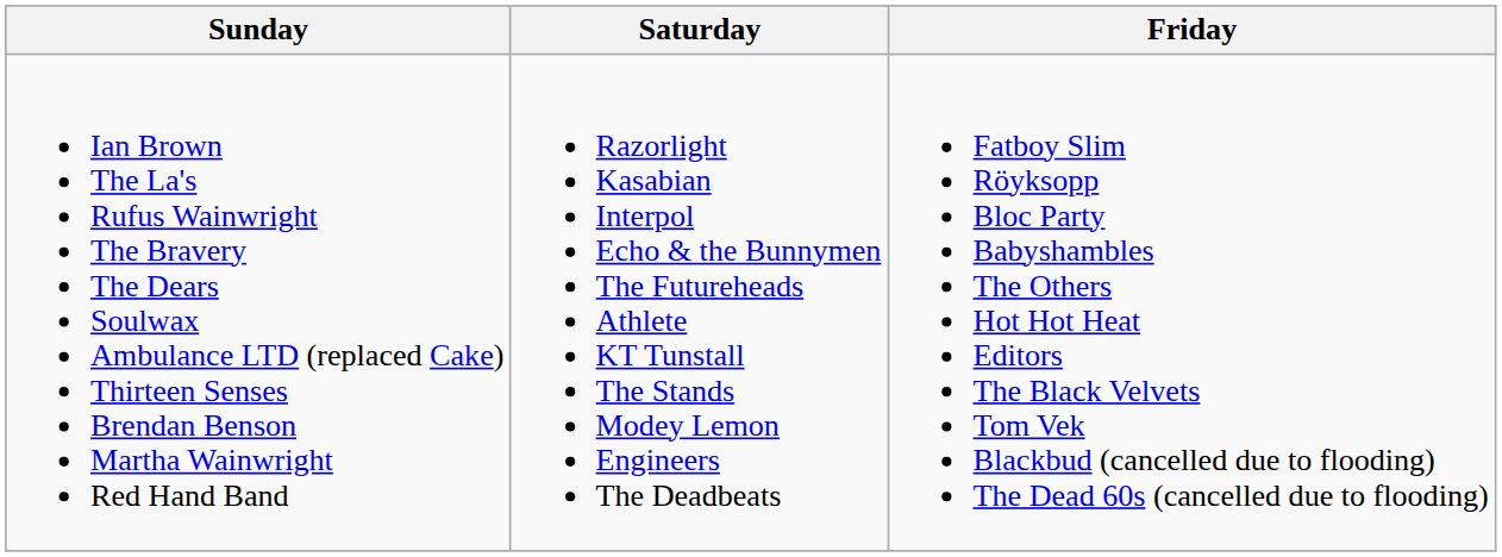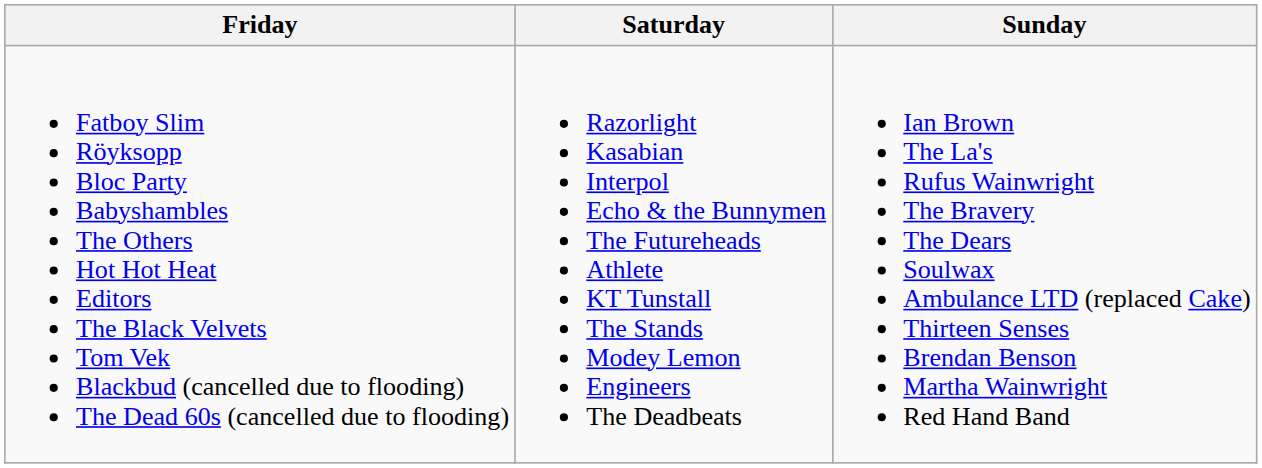columns swapped: Friday <-> Sunday
